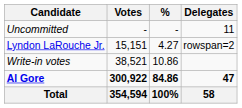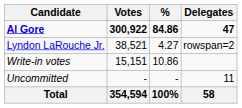rows swapped: Al Gore <-> Uncommitted
Lyndon LaRouche Jr. | Votes: 15,151 -> 38,521
Write-in votes | Votes: 38,521 -> 15,151
